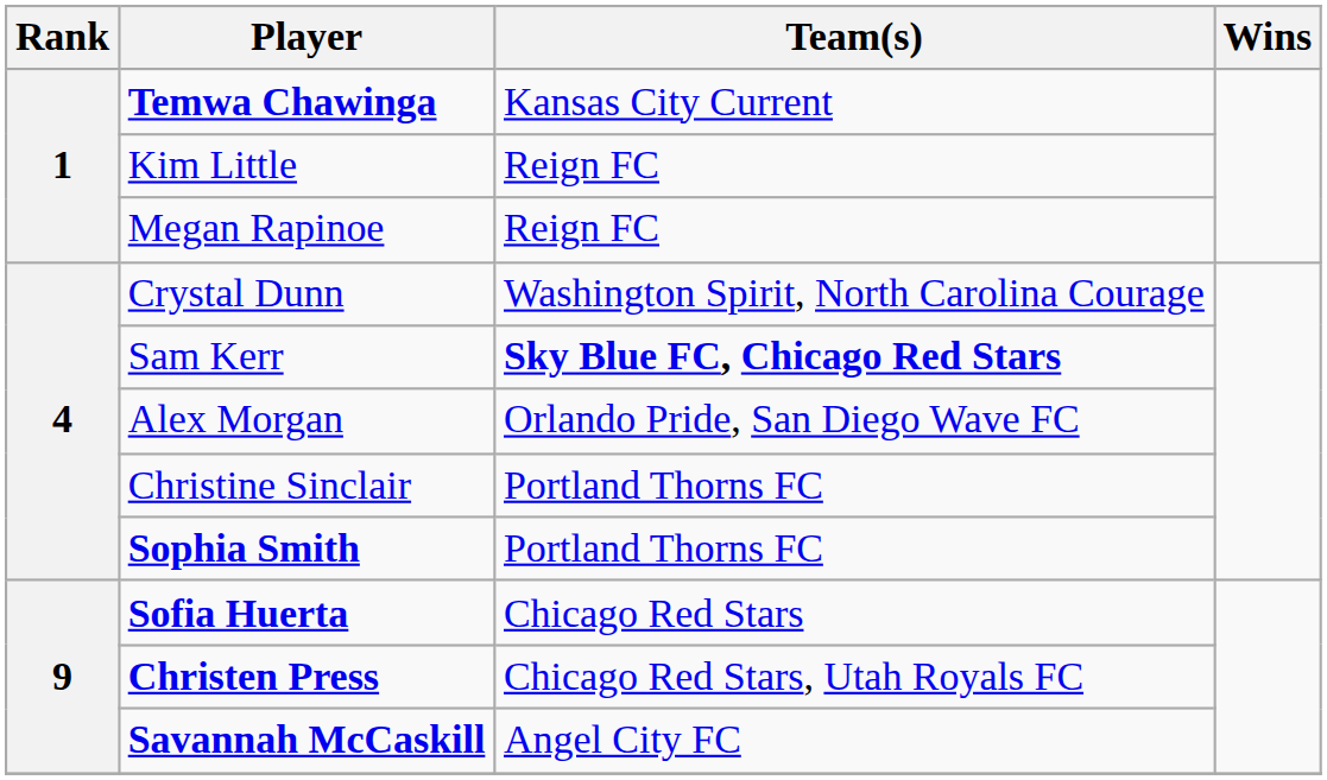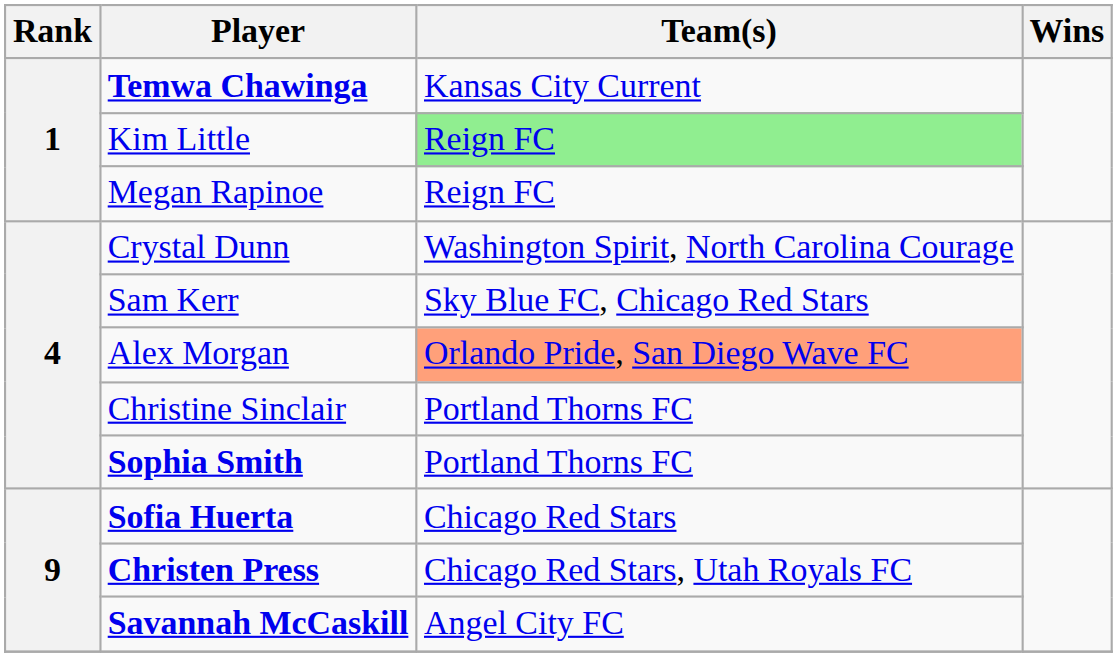Kim Little | Team(s): no background -> lightgreen background
Sam Kerr | Team(s): bold -> normal
Alex Morgan | Team(s): no background -> lightsalmon background
